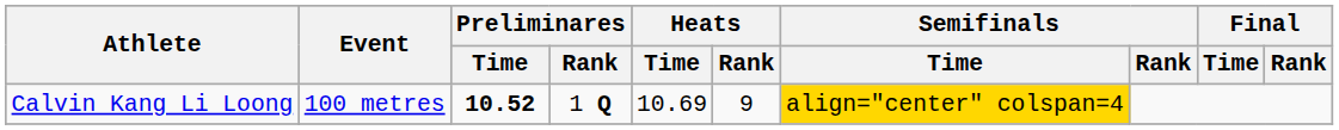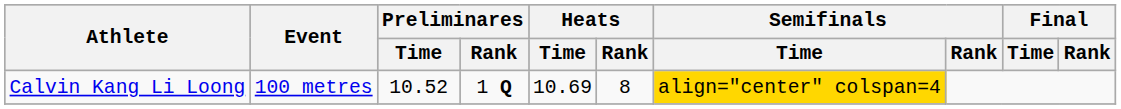Calvin Kang Li Loong | Preliminares / Time: bold -> normal
Calvin Kang Li Loong | Heats / Rank: 9 -> 8
